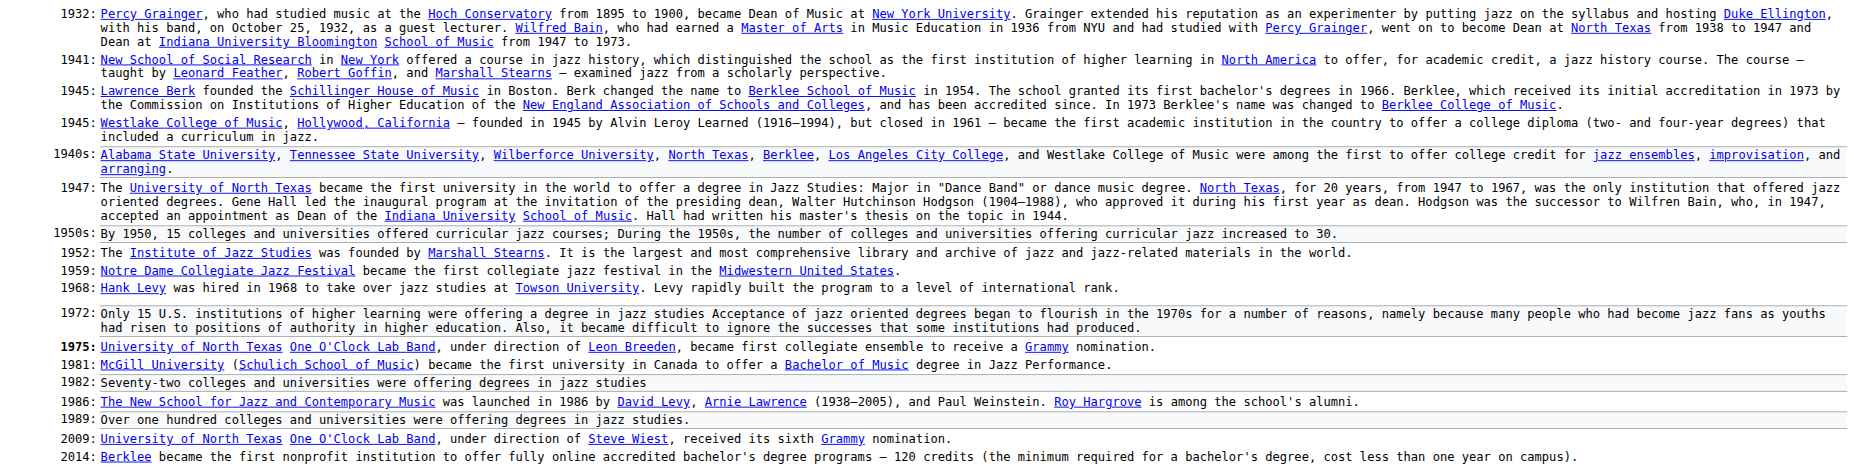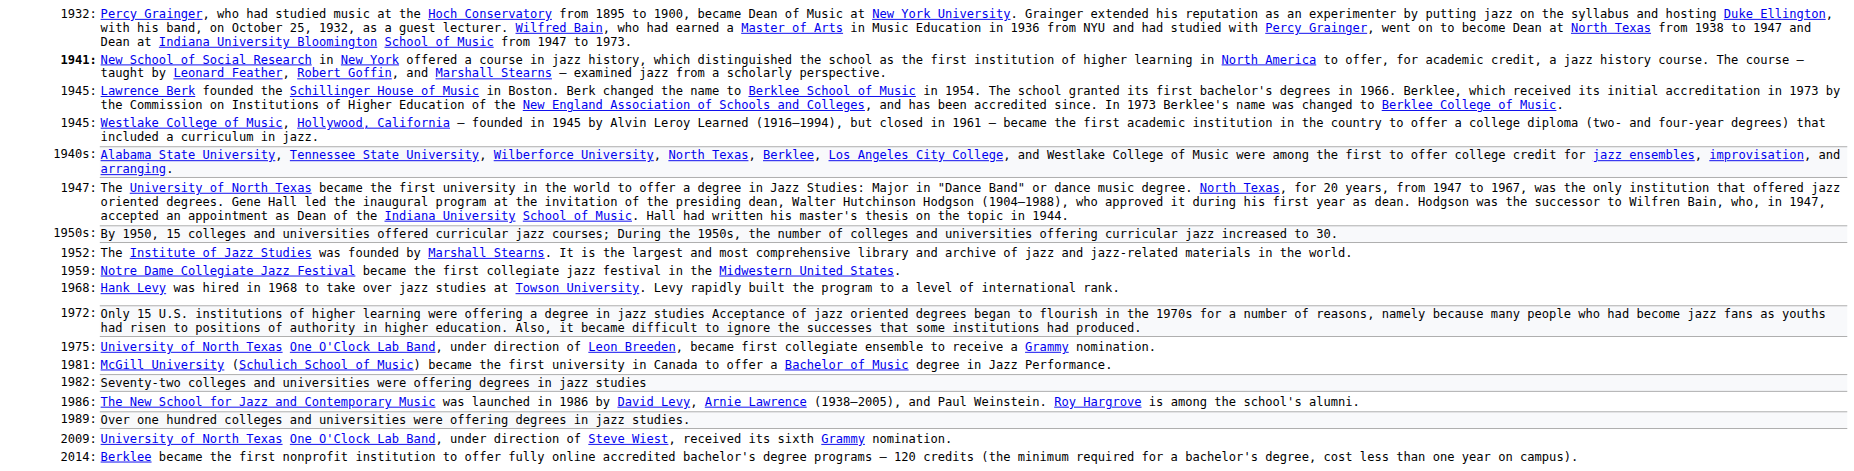row 2 | column 1: normal -> bold
row 12 | column 1: bold -> normal
